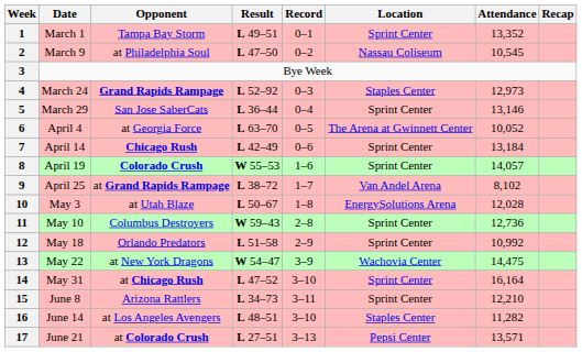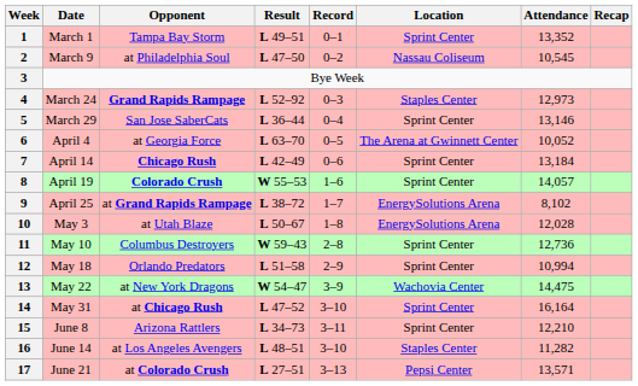9 | Location: Van Andel Arena -> EnergySolutions Arena
12 | Attendance: 10,992 -> 10,994
